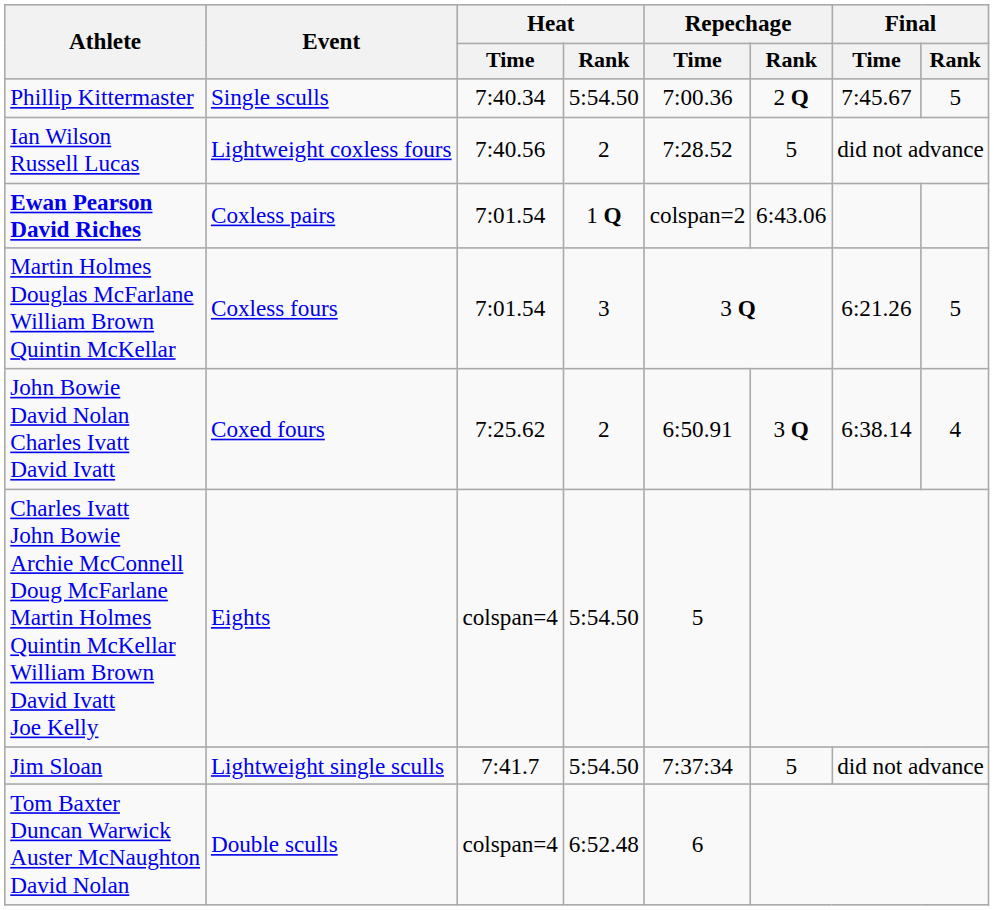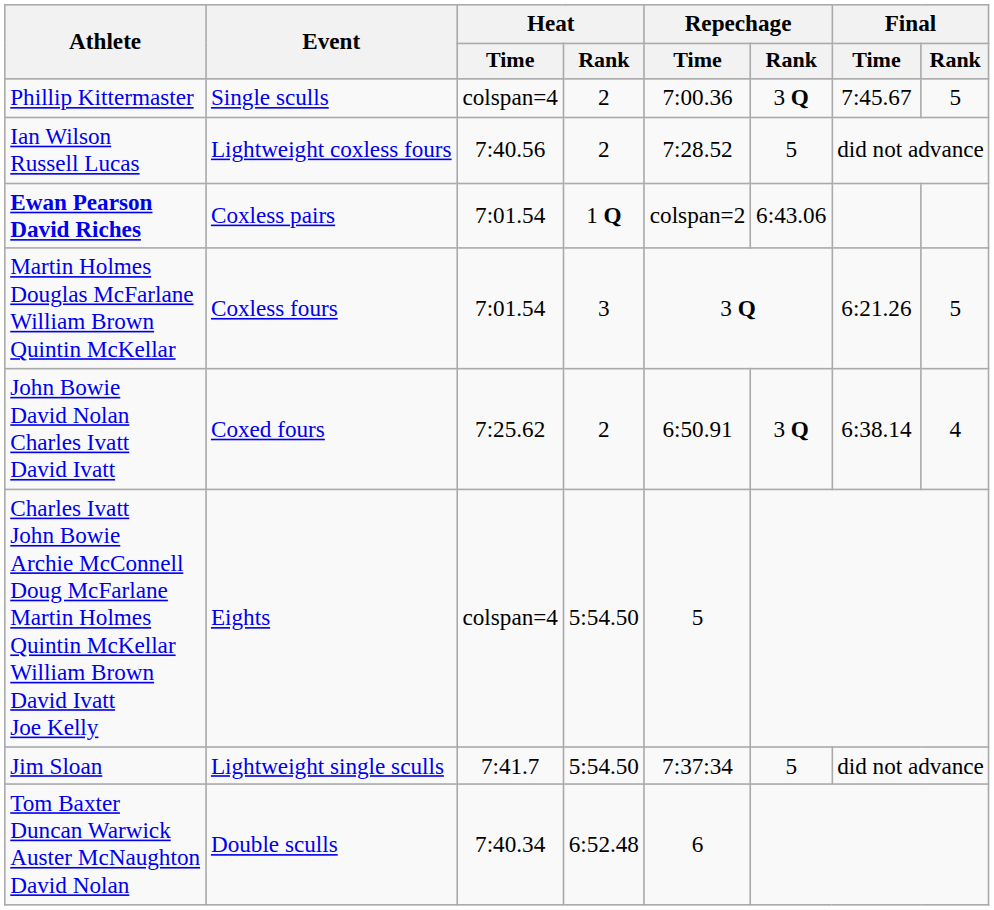Phillip Kittermaster | Heat / Time: 7:40.34 -> colspan=4
Phillip Kittermaster | Heat / Rank: 5:54.50 -> 2
Phillip Kittermaster | Repechage / Rank: 2 Q -> 3 Q
Tom Baxter Duncan Warwick Auster McNaughton David Nolan | Heat / Time: colspan=4 -> 7:40.34
